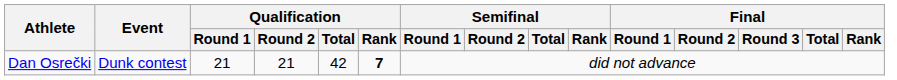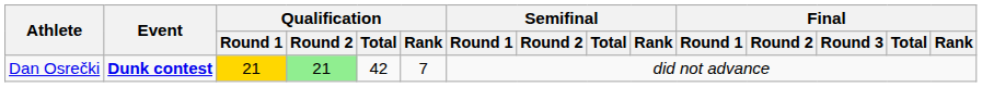Dan Osrečki | Event: normal -> bold
Dan Osrečki | Qualification / Round 1: no background -> gold background
Dan Osrečki | Qualification / Round 2: no background -> lightgreen background
Dan Osrečki | Qualification / Rank: bold -> normal
